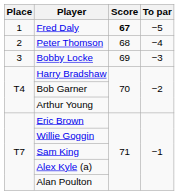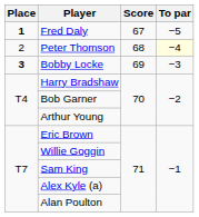Fred Daly | Place: normal -> bold
Fred Daly | Score: bold -> normal
Peter Thomson | To par: no background -> lightyellow background
Bobby Locke | Place: normal -> bold
